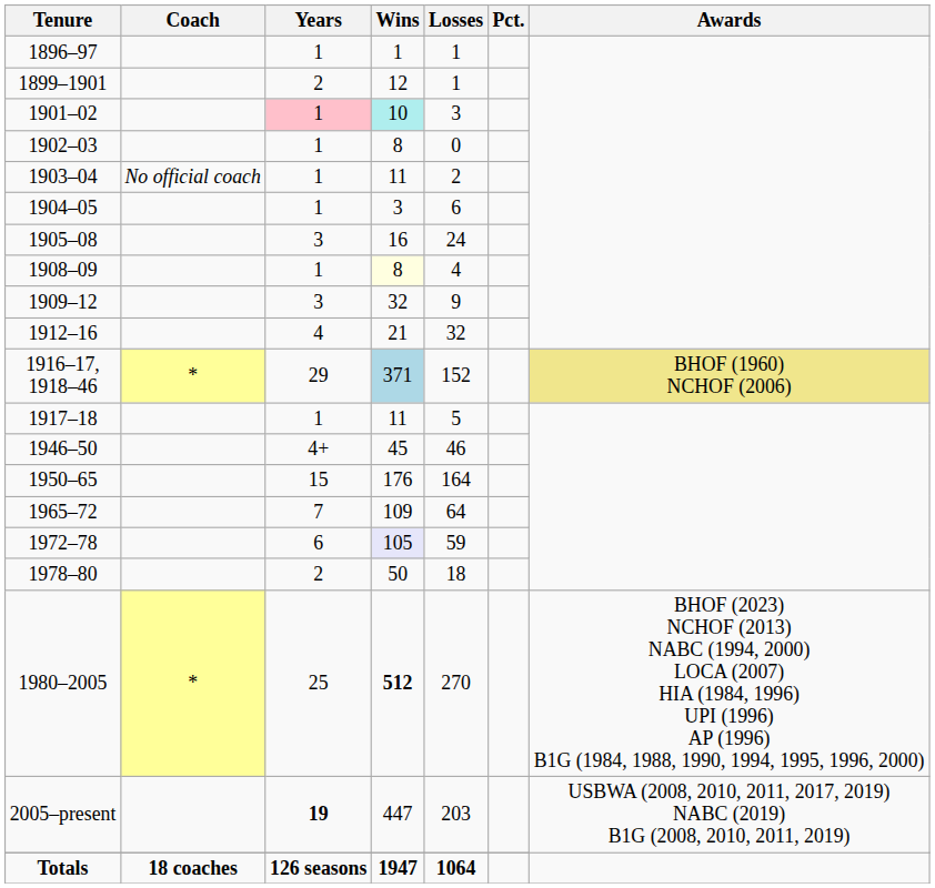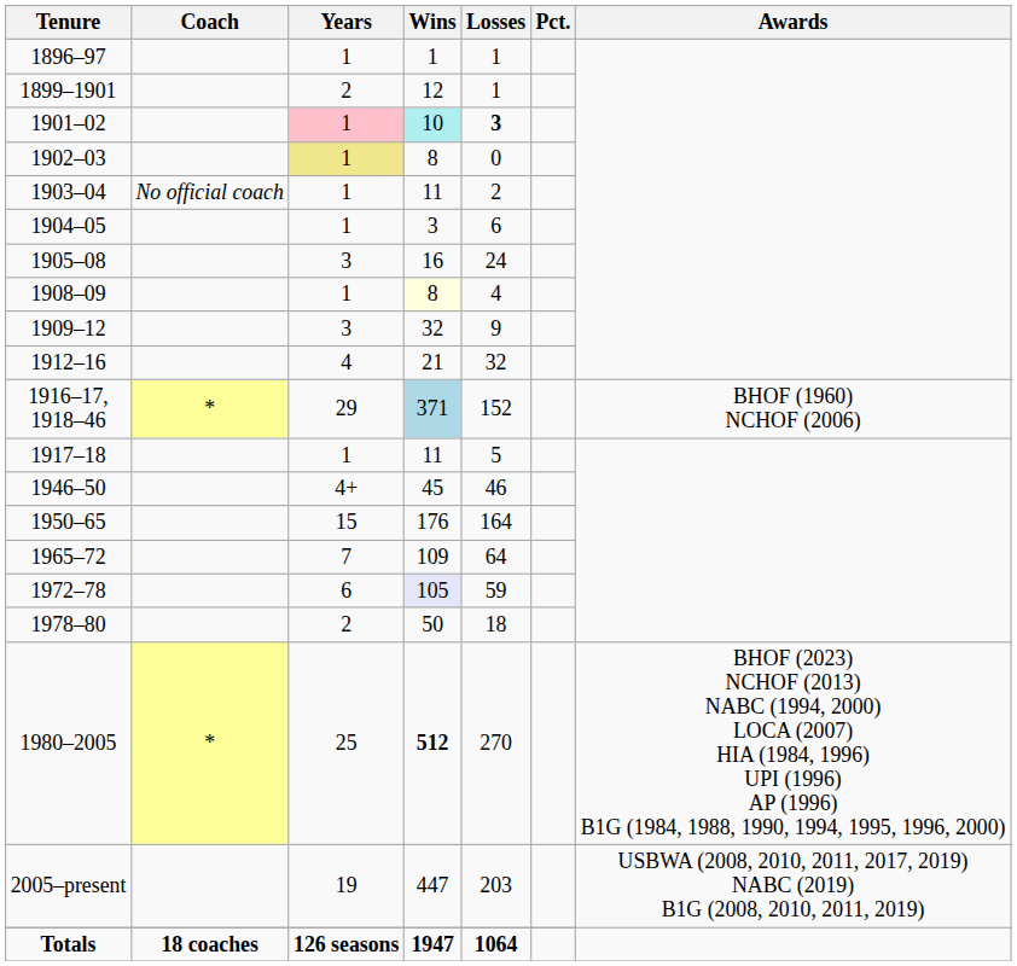1901–02 | Losses: normal -> bold
1902–03 | Years: no background -> khaki background
1916–17, 1918–46 | Awards: khaki background -> no background
2005–present | Years: bold -> normal
